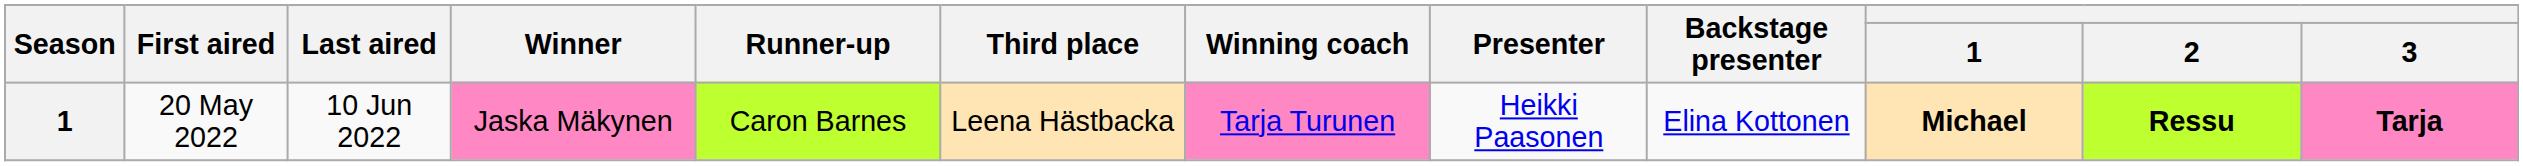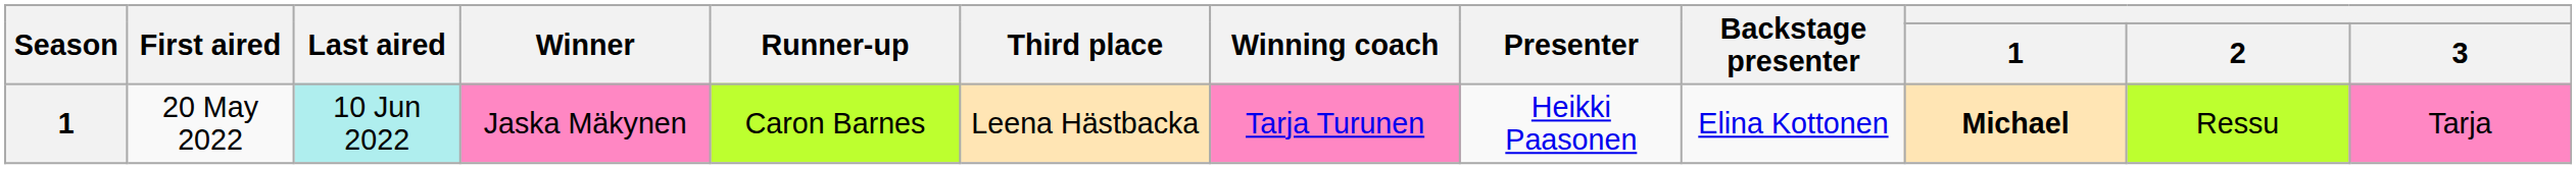20 May 2022 | Last aired: no background -> paleturquoise background
20 May 2022 | 2: bold -> normal
20 May 2022 | 3: bold -> normal
